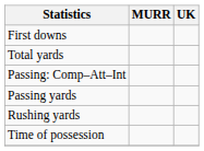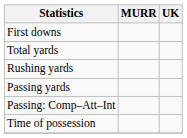rows swapped: Rushing yards <-> Passing: Comp–Att–Int
